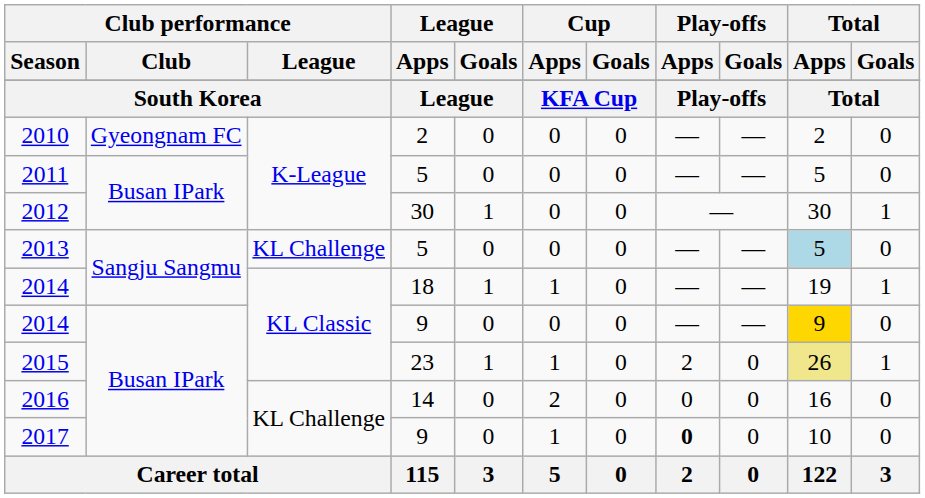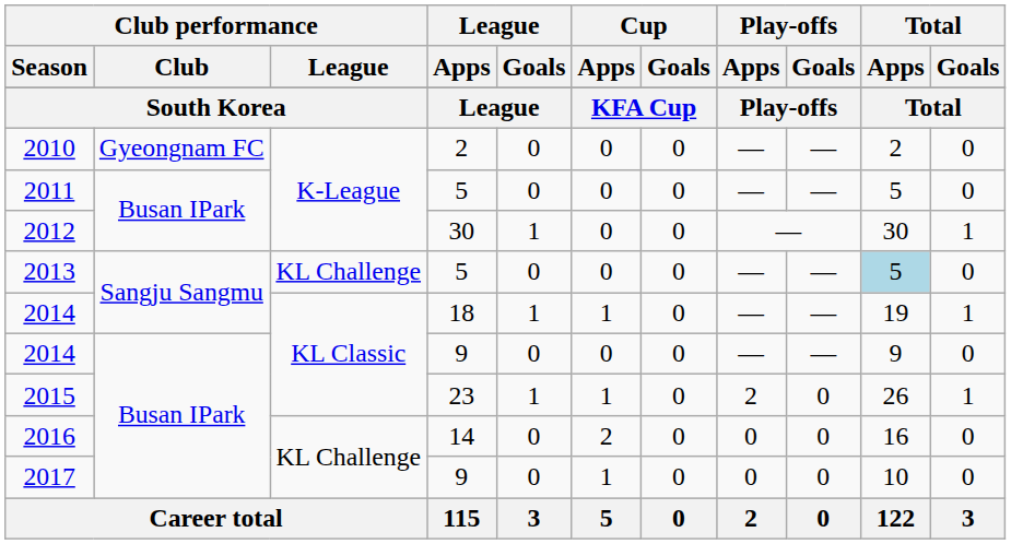2014 / 9 | Total / Apps: gold background -> no background
2015 | Total / Apps: khaki background -> no background
2017 | Play-offs / Apps: bold -> normal
